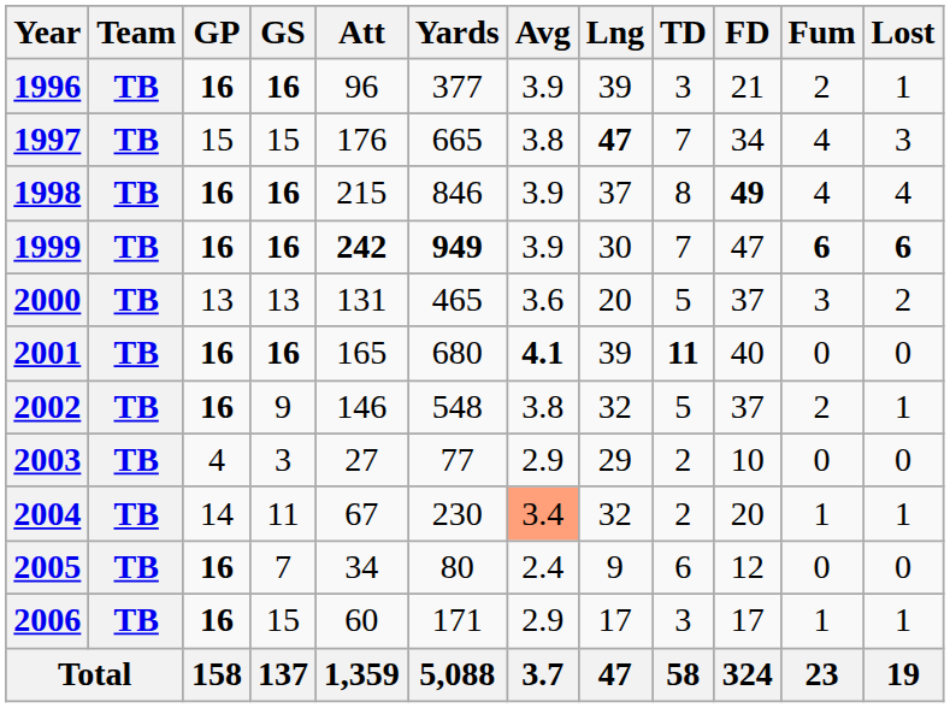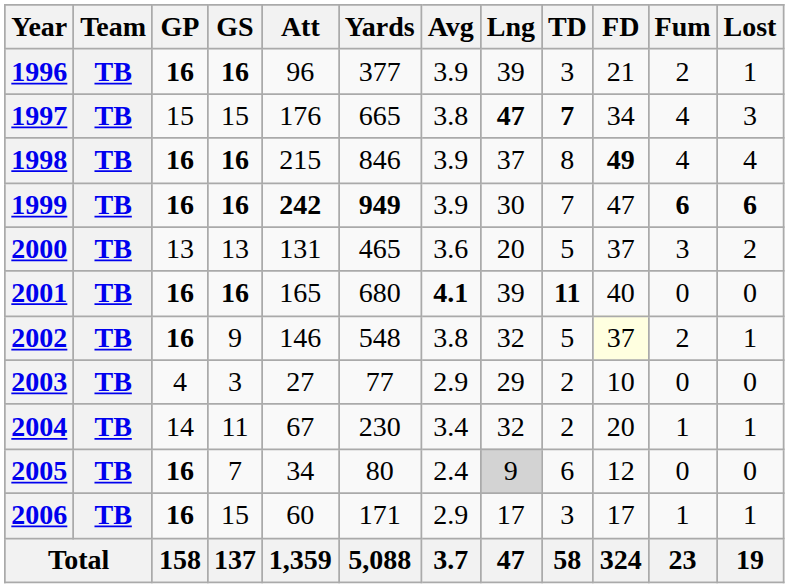1997 | TD: normal -> bold
2002 | FD: no background -> lightyellow background
2004 | Avg: lightsalmon background -> no background
2005 | Lng: no background -> lightgrey background
